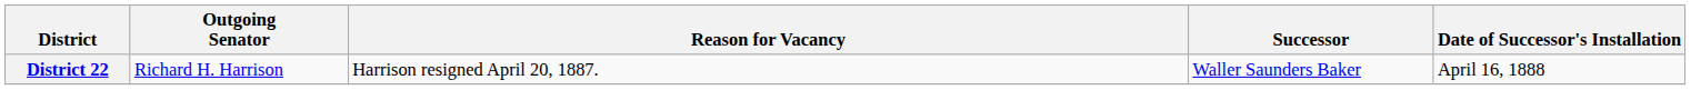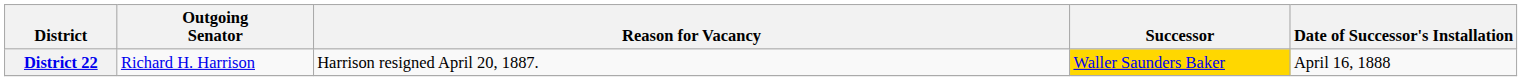District 22 | Successor: no background -> gold background
